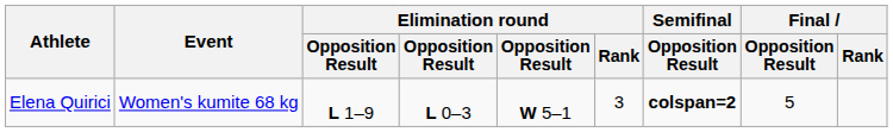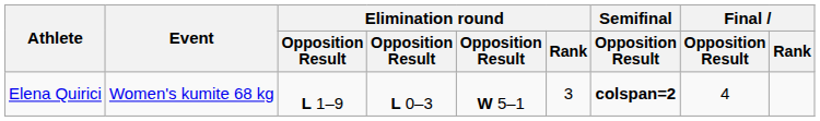Elena Quirici | Final / Opposition Result: 5 -> 4
